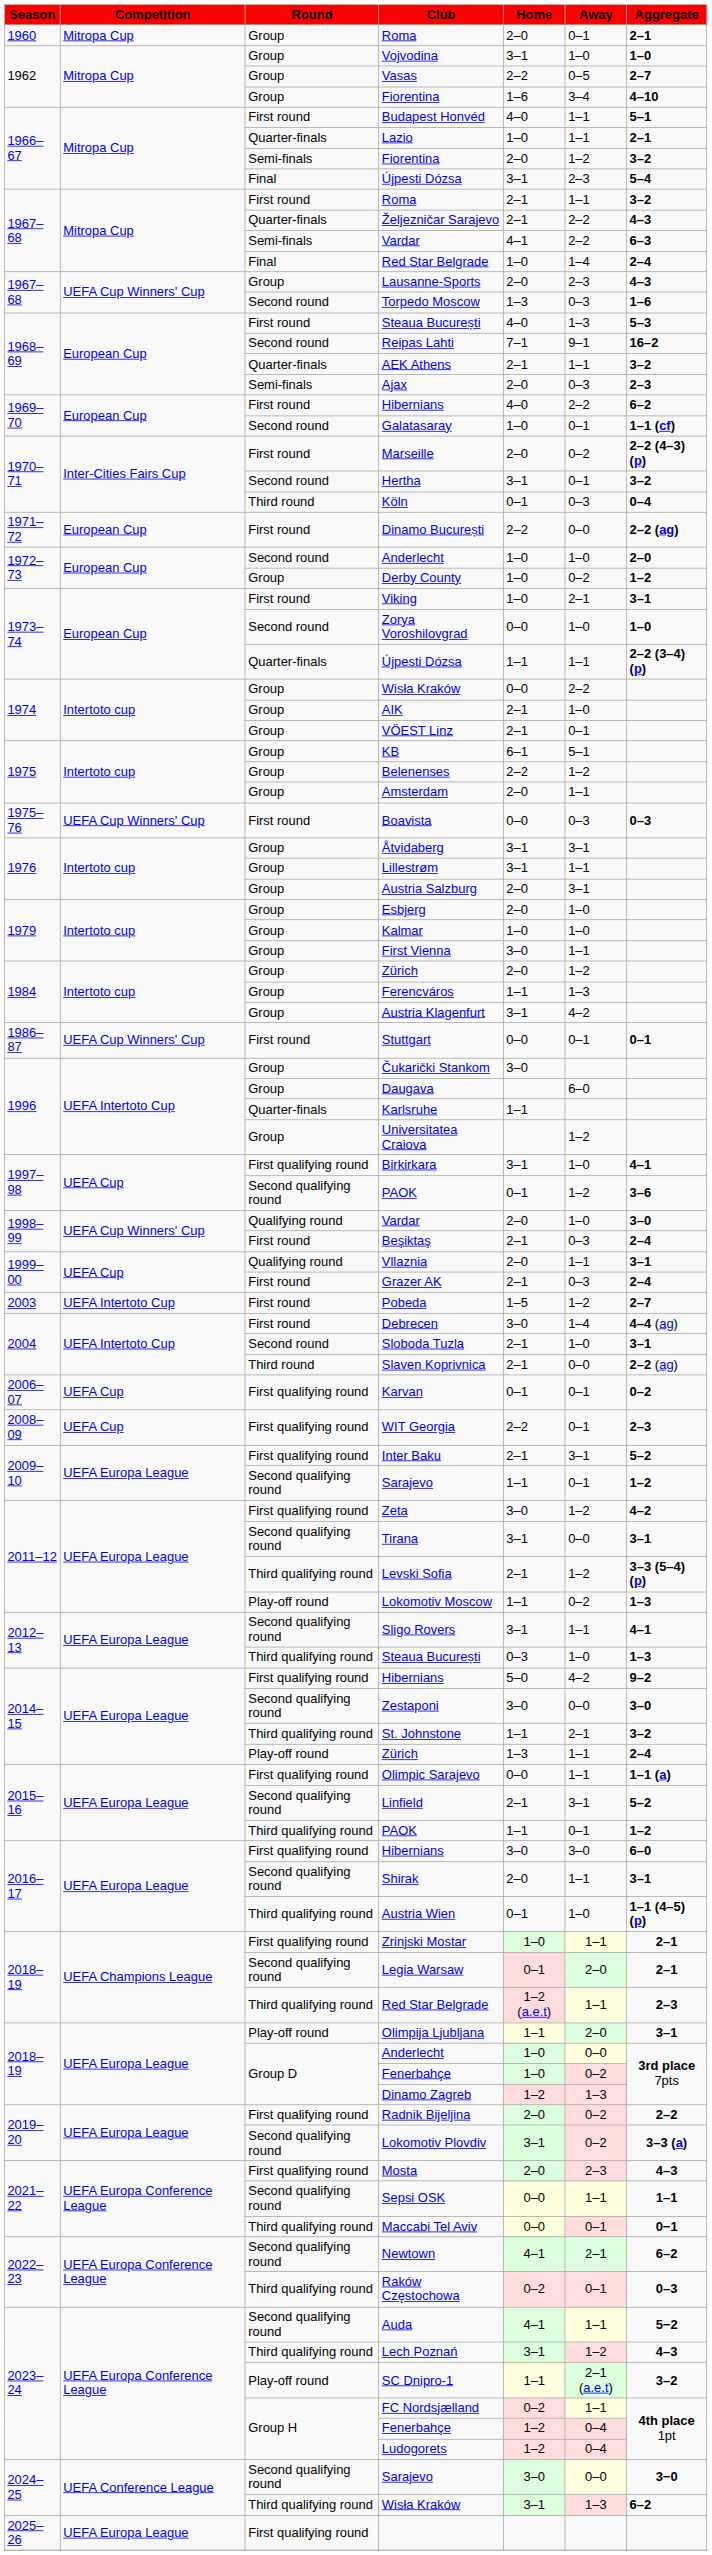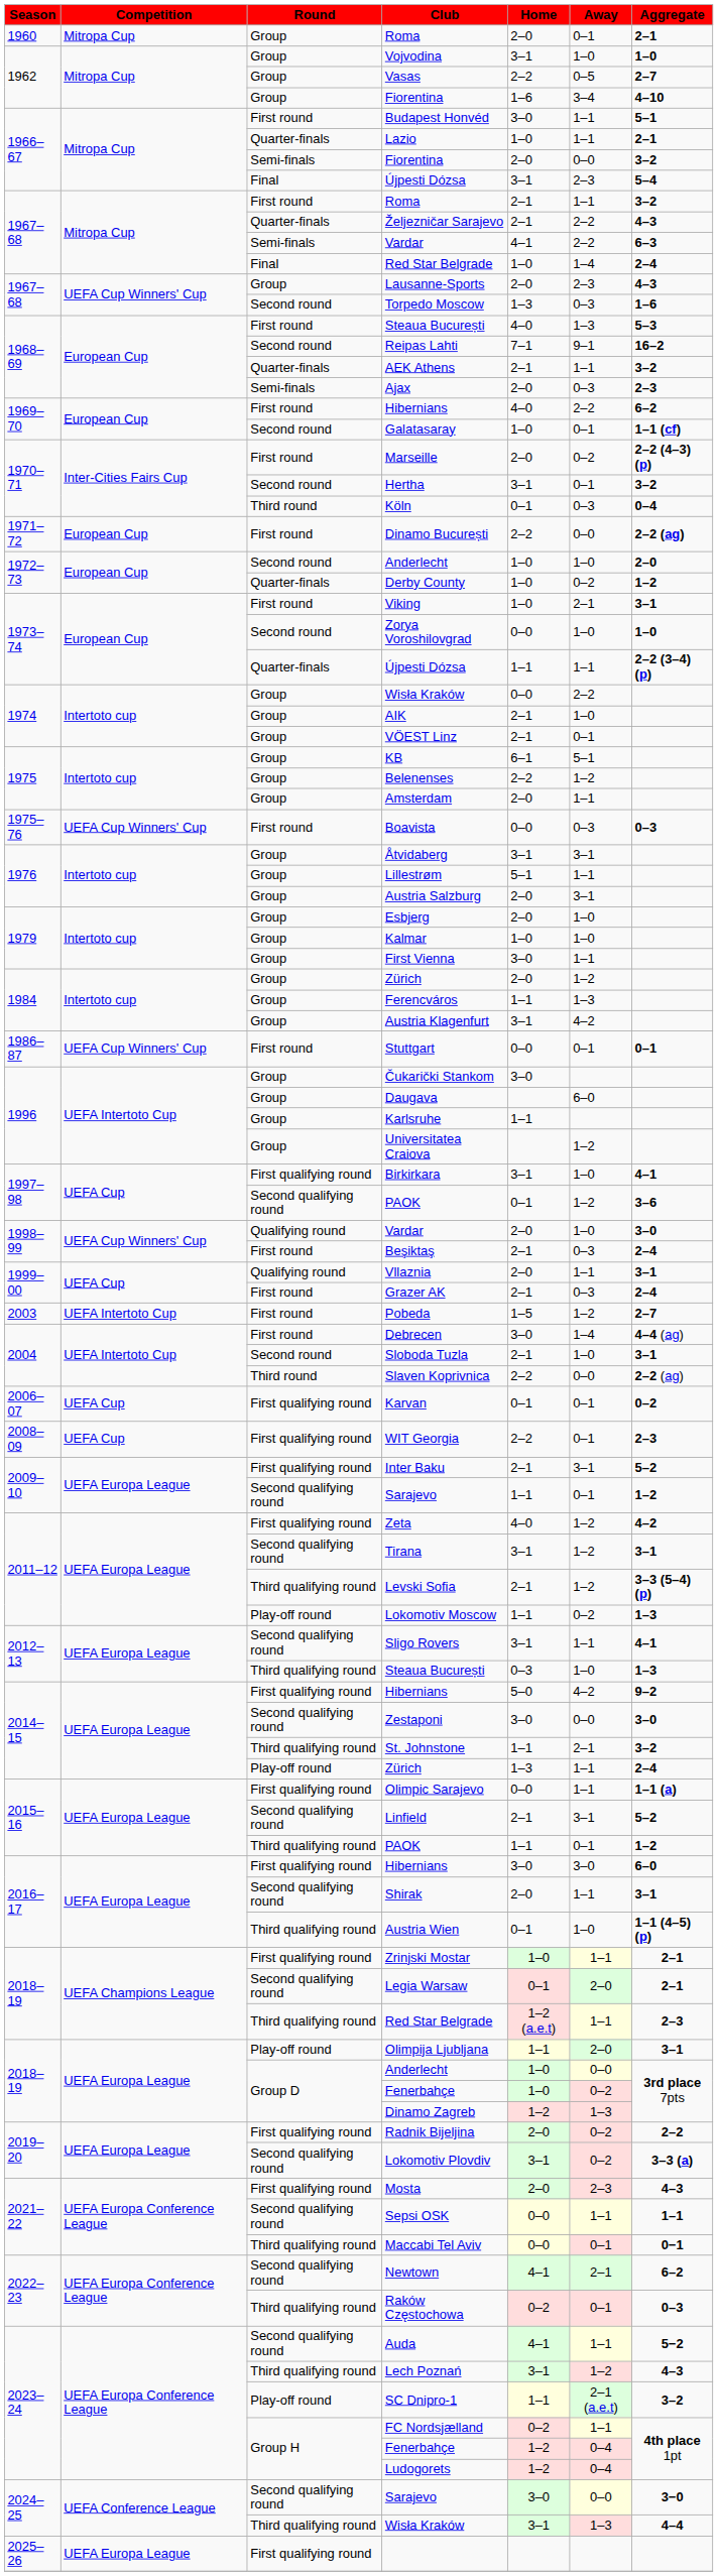Budapest Honvéd | Home: 4–0 -> 3–0
1966–67 / Fiorentina | Away: 1–2 -> 0–0
Derby County | Round: Group -> Quarter-finals
Lillestrøm | Home: 3–1 -> 5–1
Karlsruhe | Round: Quarter-finals -> Group
Slaven Koprivnica | Home: 2–1 -> 2–2
Zeta | Home: 3–0 -> 4–0
Tirana | Away: 0–0 -> 1–2
2024–25 / Wisła Kraków | Aggregate: 6–2 -> 4–4
